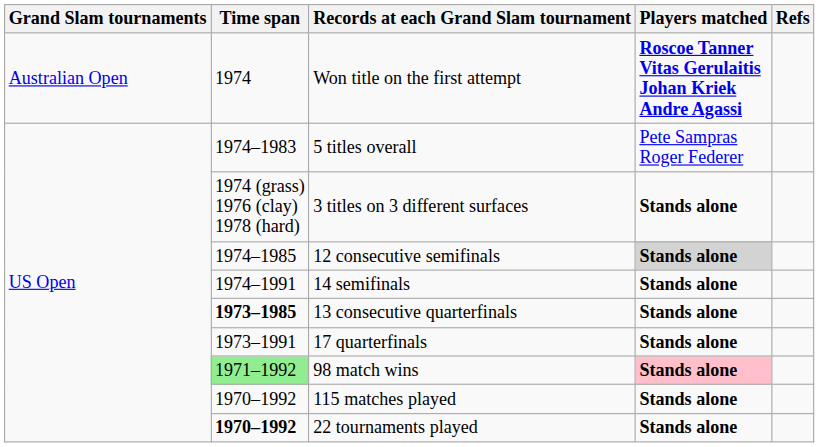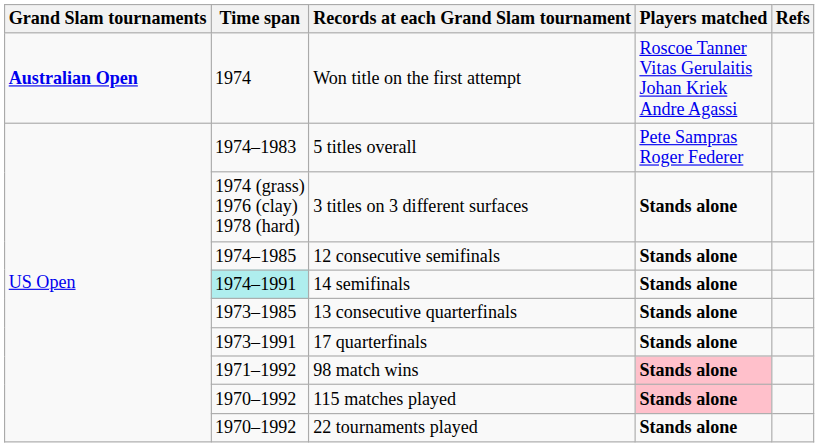Won title on the first attempt | Grand Slam tournaments: normal -> bold
Won title on the first attempt | Players matched: bold -> normal
12 consecutive semifinals | Players matched: lightgrey background -> no background
14 semifinals | Time span: no background -> paleturquoise background
13 consecutive quarterfinals | Time span: bold -> normal
98 match wins | Time span: lightgreen background -> no background
115 matches played | Players matched: no background -> pink background
22 tournaments played | Time span: bold -> normal
